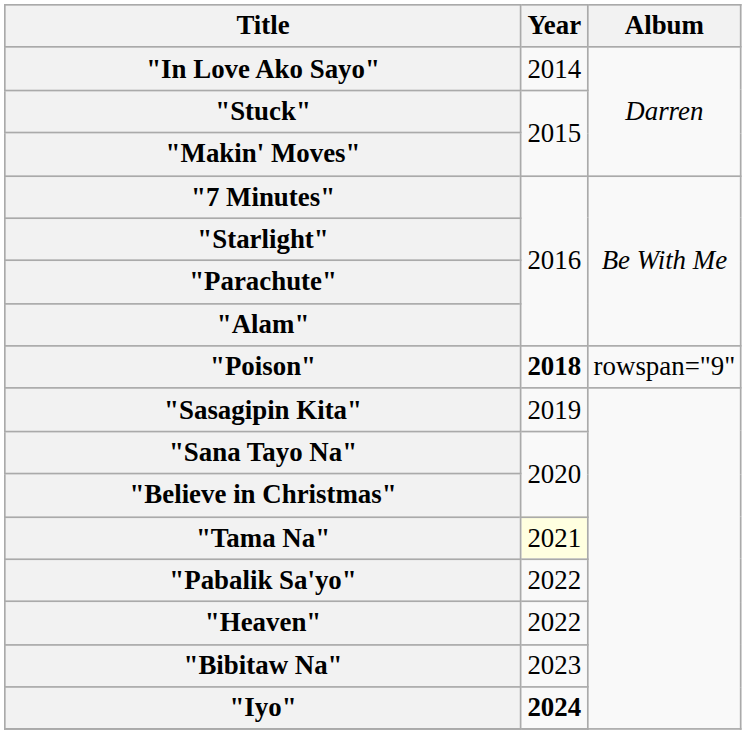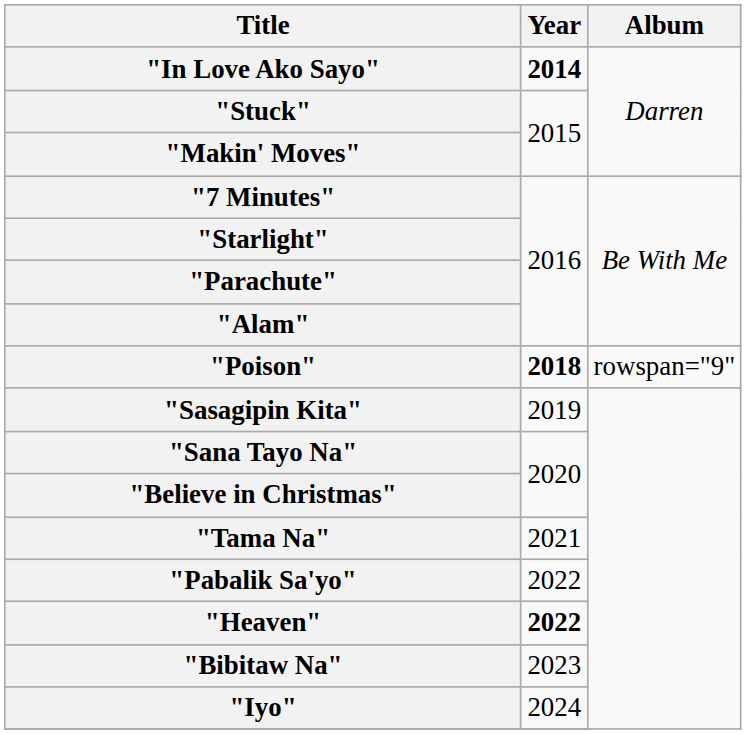"In Love Ako Sayo" | Year: normal -> bold
"Tama Na" | Year: lightyellow background -> no background
"Heaven" | Year: normal -> bold
"Iyo" | Year: bold -> normal
